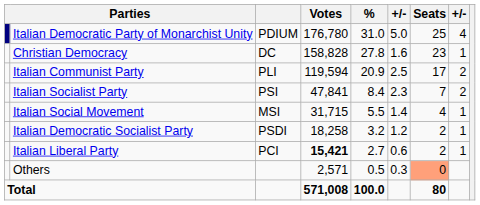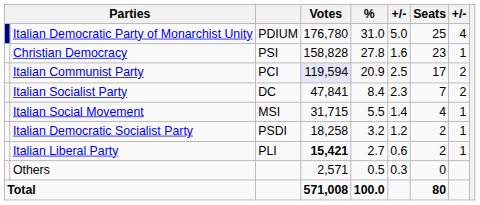Christian Democracy | column 3: DC -> PSI
Italian Communist Party | column 3: PLI -> PCI
Italian Communist Party | Votes: no background -> lavender background
Italian Socialist Party | column 3: PSI -> DC
Italian Liberal Party | column 3: PCI -> PLI
Others | Seats: lightsalmon background -> no background
